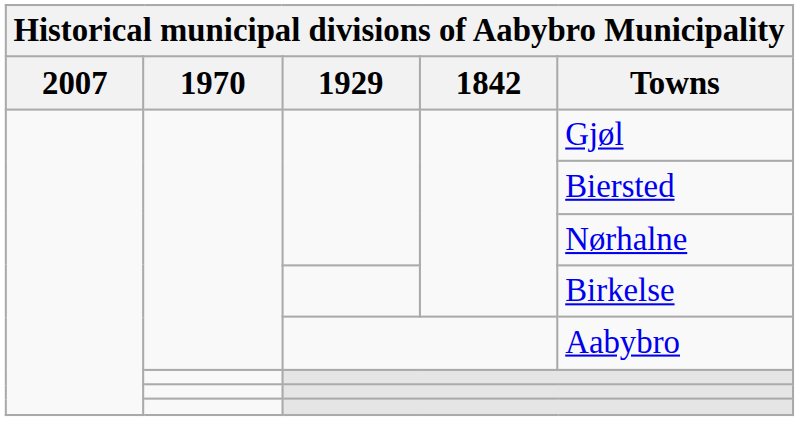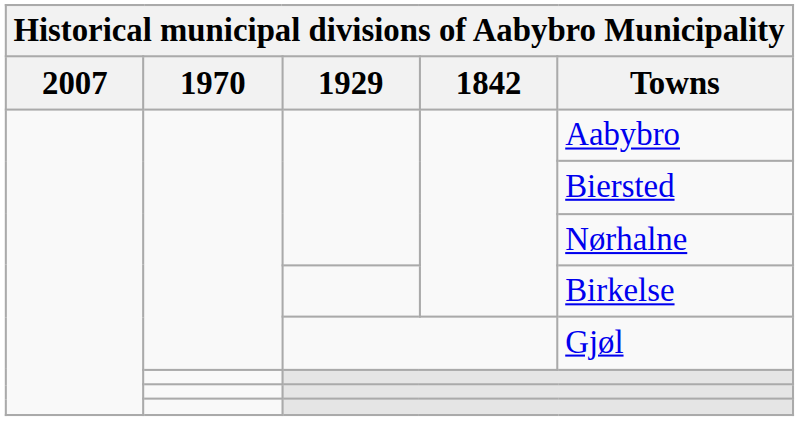row 3 | Towns: Gjøl -> Aabybro
row 7 | Towns: Aabybro -> Gjøl
